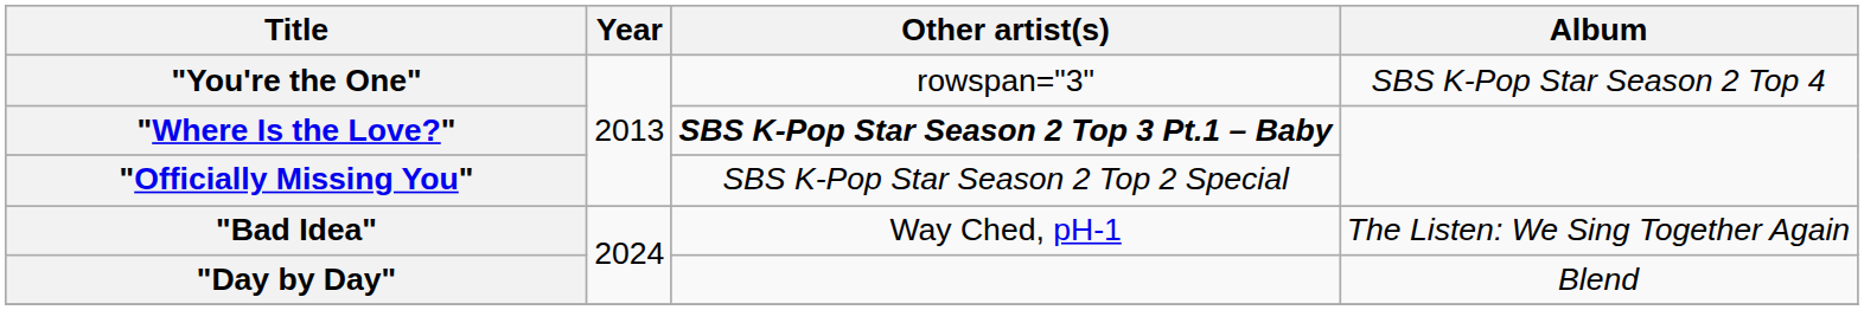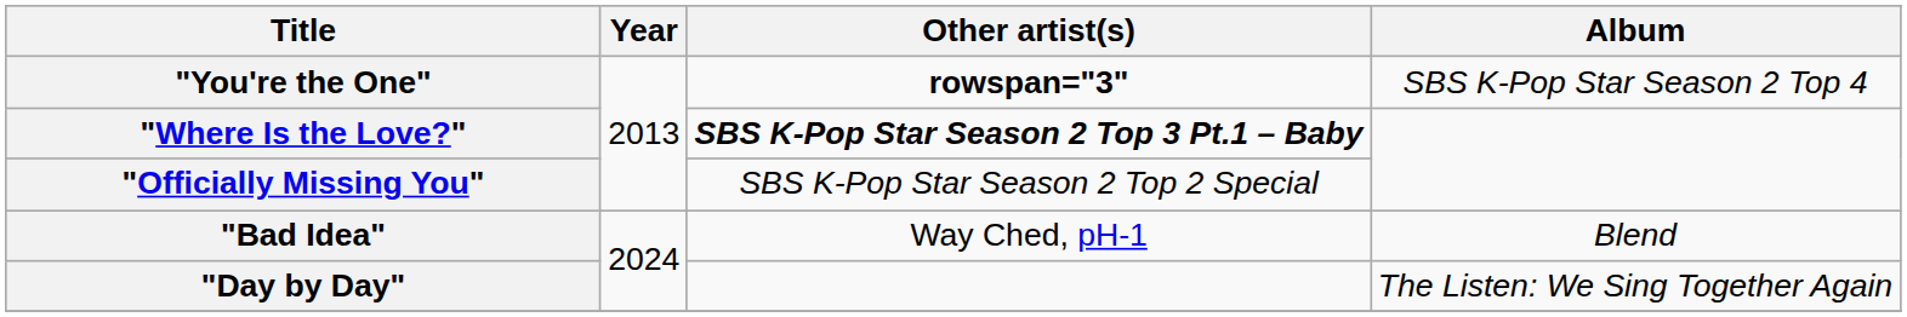"You're the One" | Other artist(s): normal -> bold
"Bad Idea" | Album: The Listen: We Sing Together Again -> Blend
"Day by Day" | Album: Blend -> The Listen: We Sing Together Again
